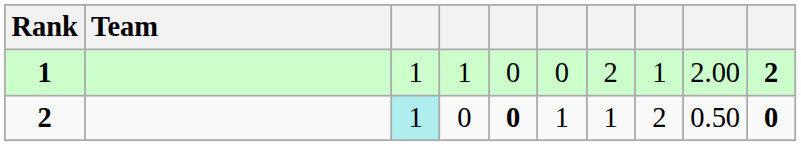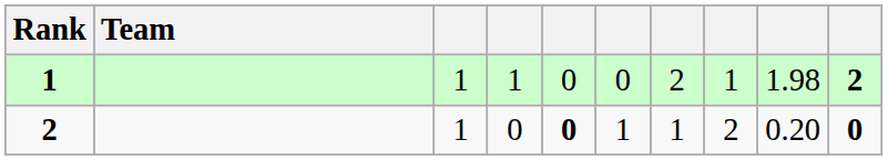row 2 | column 9: 2.00 -> 1.98
row 3 | column 3: paleturquoise background -> no background
row 3 | column 9: 0.50 -> 0.20
